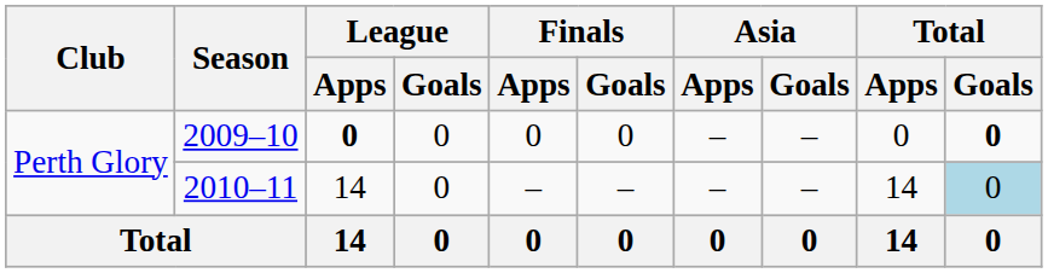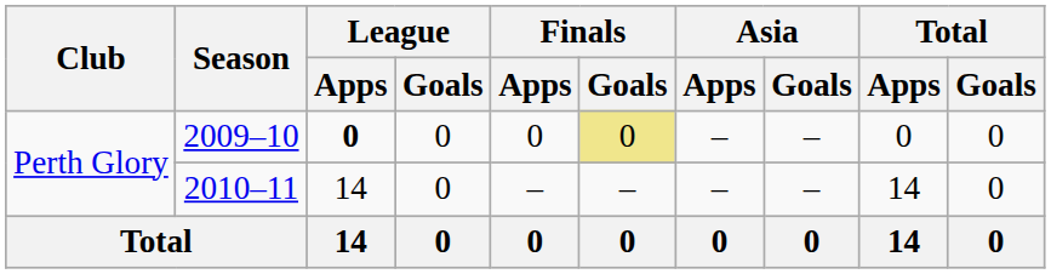2009–10 | Finals / Goals: no background -> khaki background
2009–10 | Total / Goals: bold -> normal
2010–11 | Total / Goals: lightblue background -> no background
